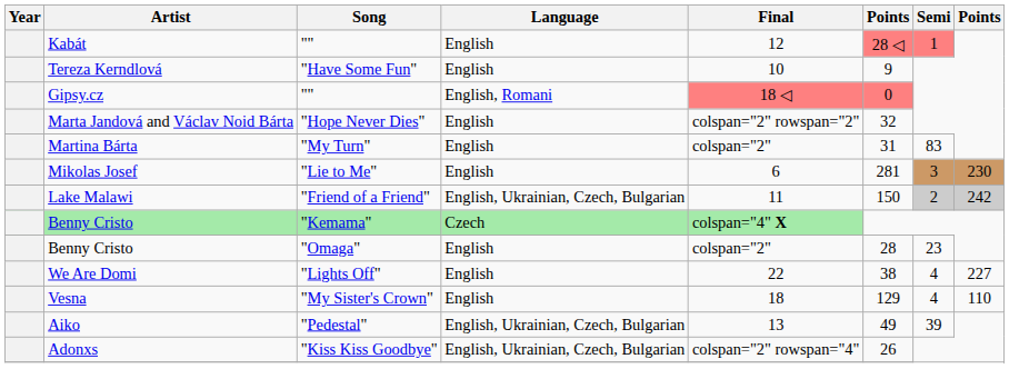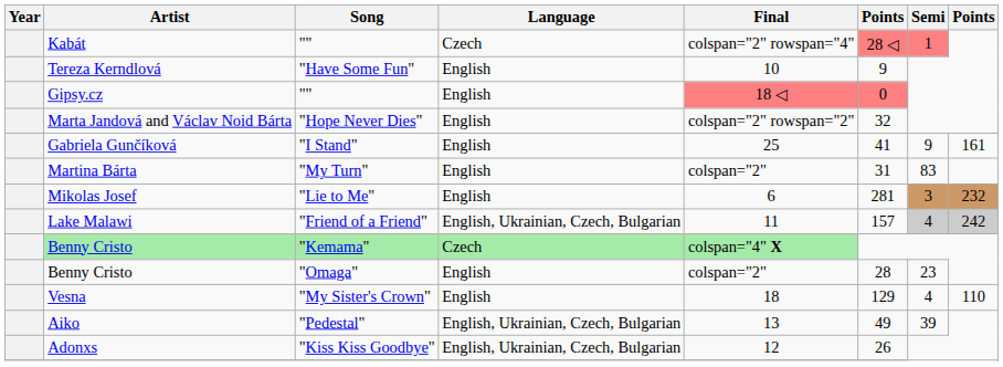Kabát | Language: English -> Czech
Kabát | Final: 12 -> colspan="2" rowspan="4"
Gipsy.cz | Language: English, Romani -> English
+ row: Gabriela Gunčíková | "I Stand" | English | 25 | 41 | 9 | 161
Mikolas Josef | column 8: 230 -> 232
Lake Malawi | column 6: 150 -> 157
Lake Malawi | Semi: 2 -> 4
- row: We Are Domi | "Lights Off" | English | 22 | 38 | 4 | 227
Adonxs | Final: colspan="2" rowspan="4" -> 12
